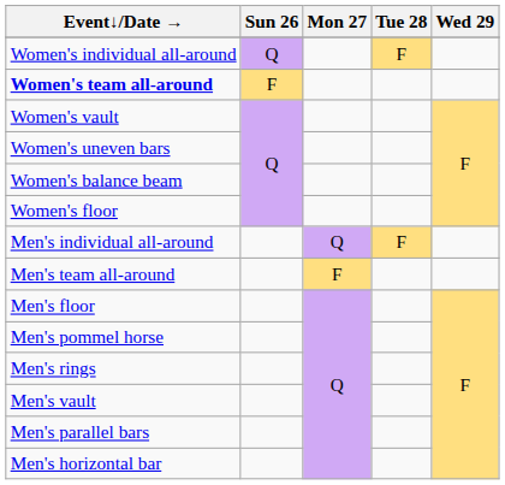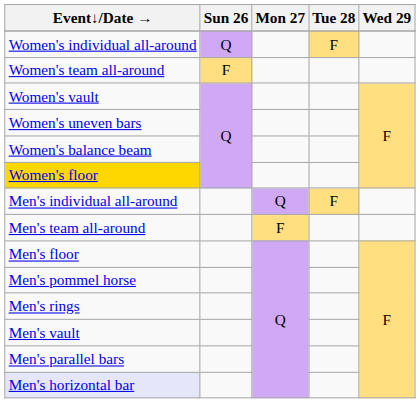Women's team all-around | Event↓/Date →: bold -> normal
Women's floor | Event↓/Date →: no background -> gold background
Men's horizontal bar | Event↓/Date →: no background -> lavender background
